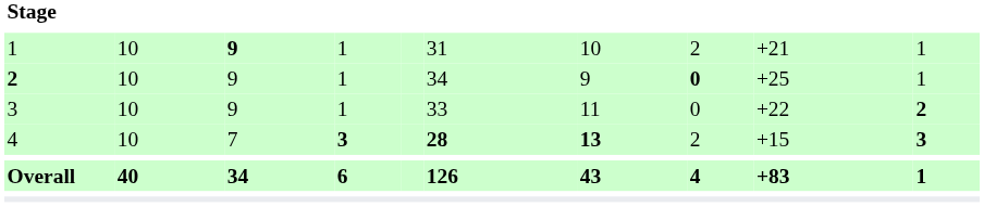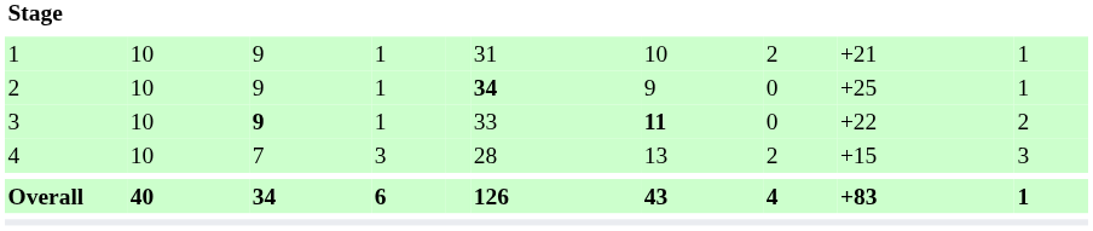row 2 | column 3: bold -> normal
row 3 | Stage: bold -> normal
row 3 | column 5: normal -> bold
row 3 | column 7: bold -> normal
row 4 | column 3: normal -> bold
row 4 | column 6: normal -> bold
row 4 | column 9: bold -> normal
row 5 | column 4: bold -> normal
row 5 | column 5: bold -> normal
row 5 | column 6: bold -> normal
row 5 | column 9: bold -> normal
